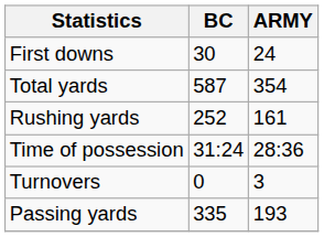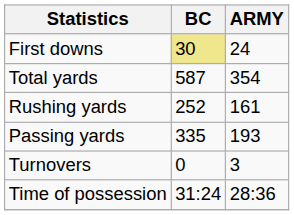First downs | BC: no background -> khaki background
rows swapped: Passing yards <-> Time of possession
